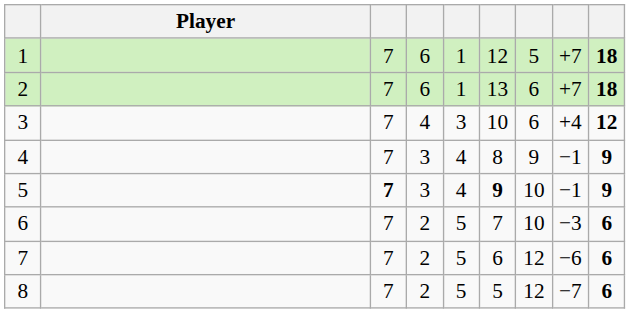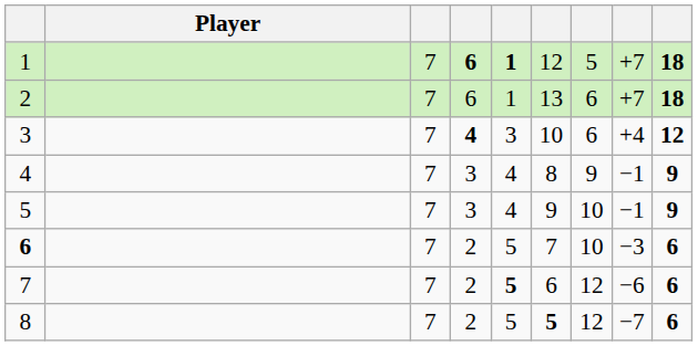row 2 | column 4: normal -> bold
row 2 | column 5: normal -> bold
row 4 | column 4: normal -> bold
row 6 | column 3: bold -> normal
row 6 | column 6: bold -> normal
row 7 | column 1: normal -> bold
row 8 | column 5: normal -> bold
row 9 | column 6: normal -> bold
